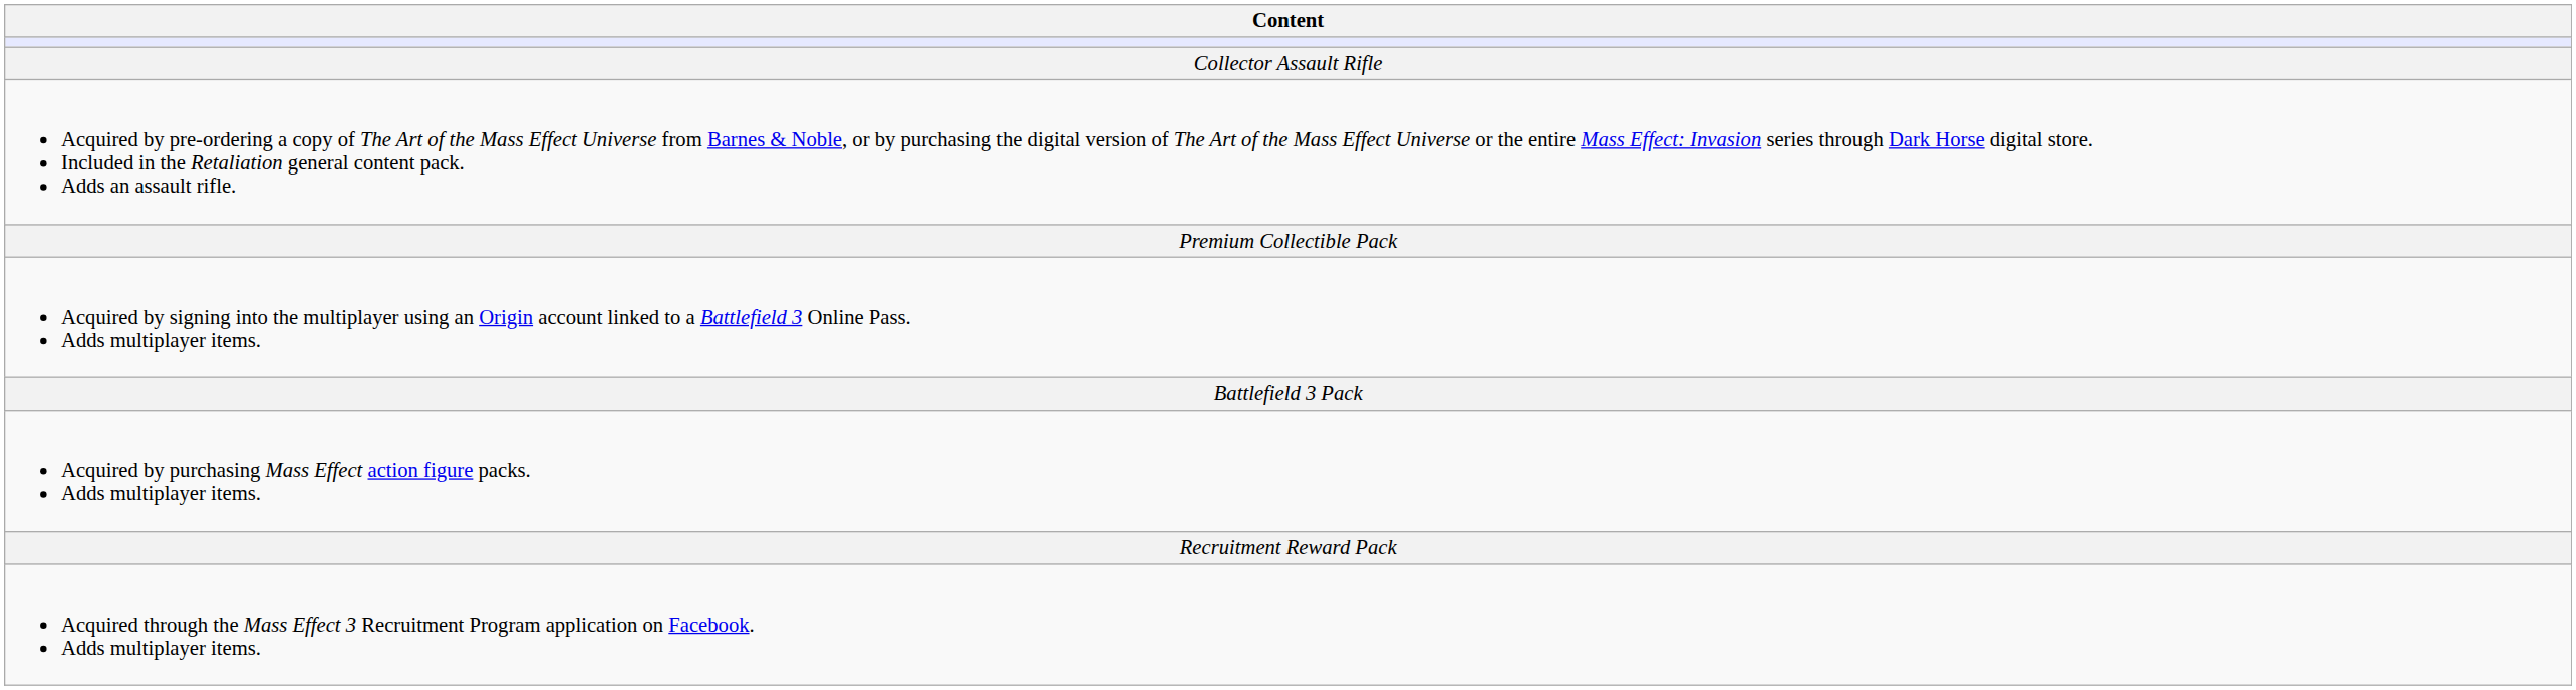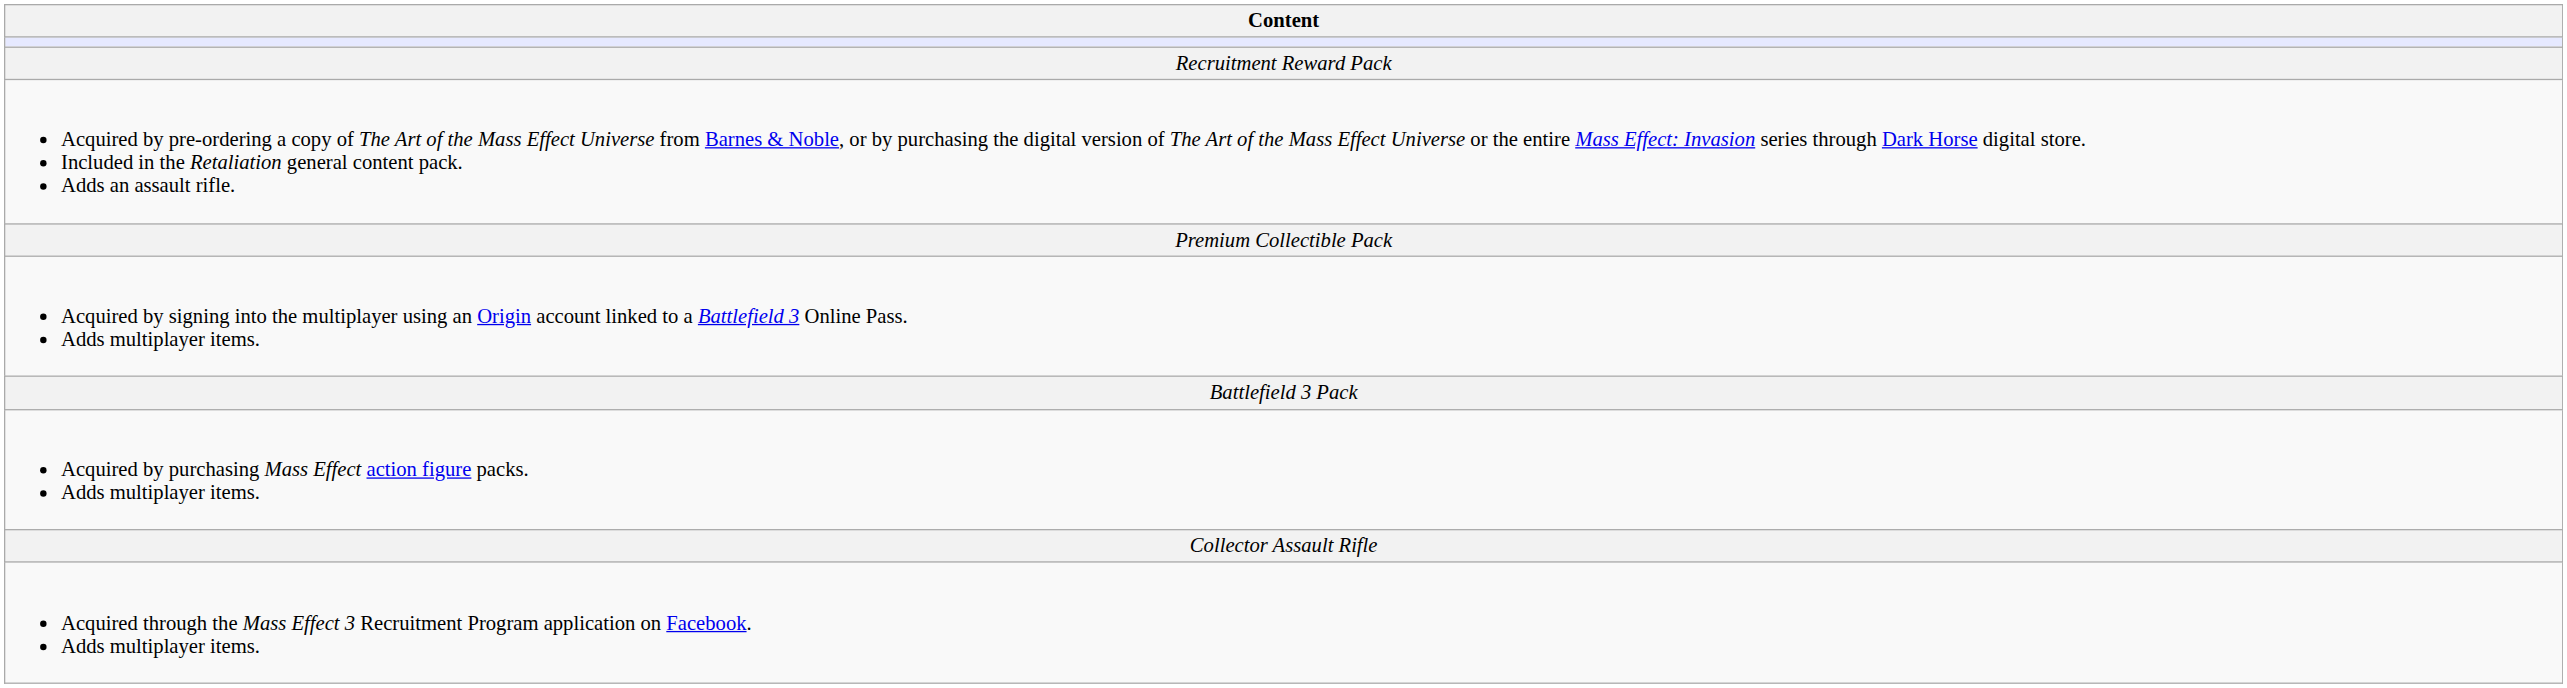row 3 | column 1: Collector Assault Rifle -> Recruitment Reward Pack
row 9 | column 1: Recruitment Reward Pack -> Collector Assault Rifle
